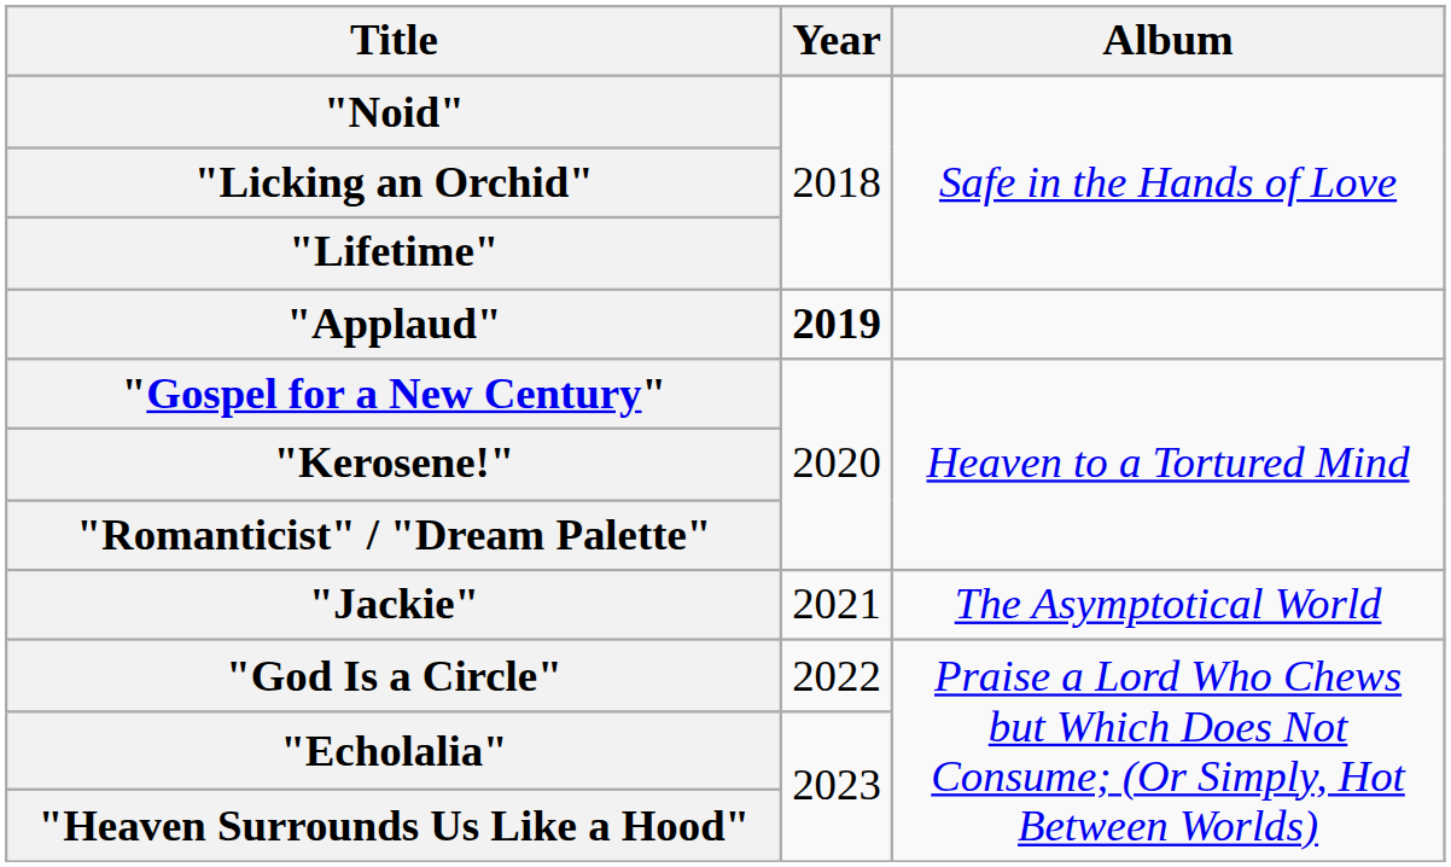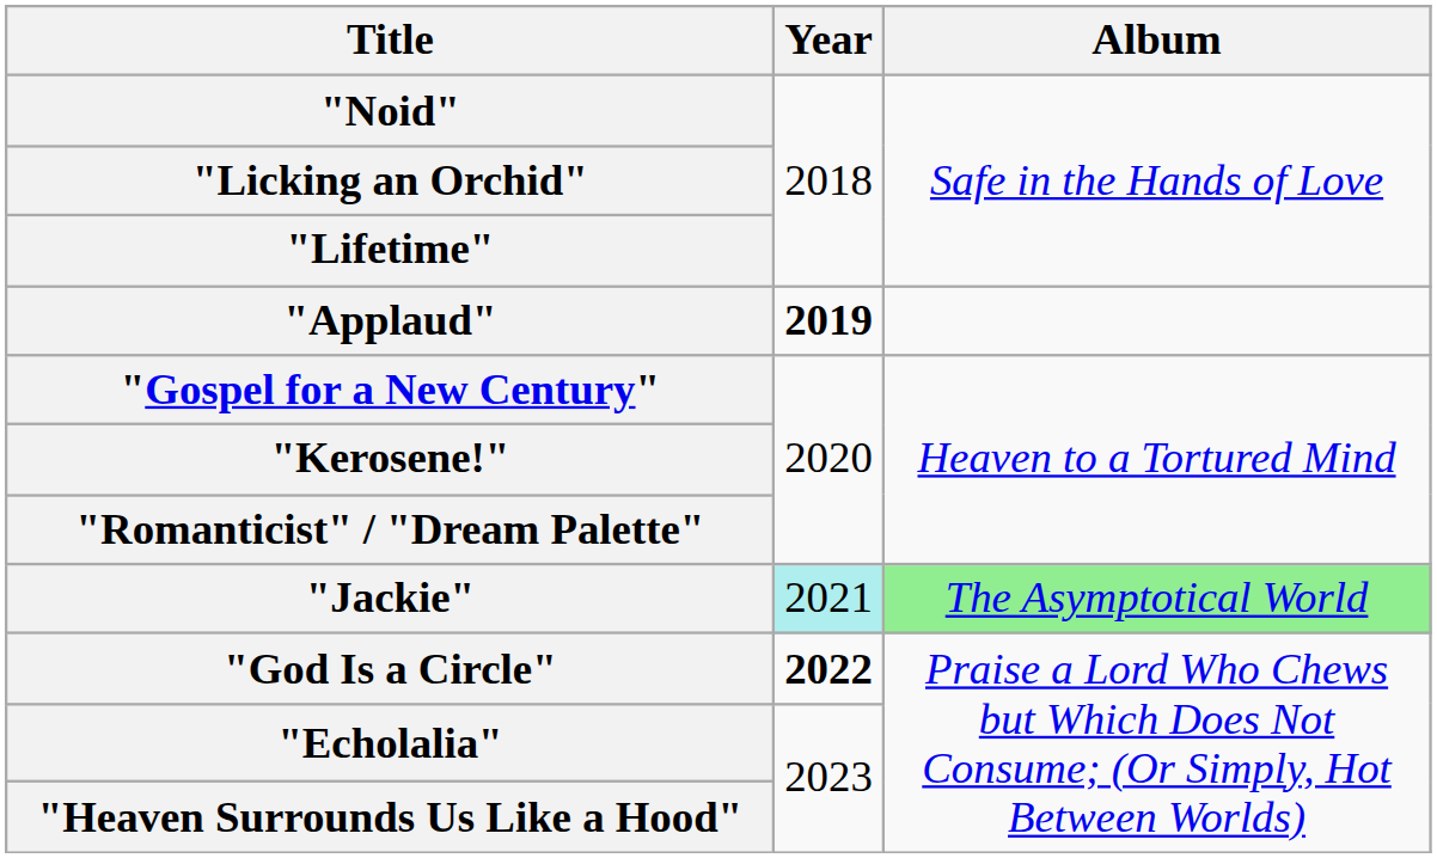"Jackie" | Year: no background -> paleturquoise background
"Jackie" | Album: no background -> lightgreen background
"God Is a Circle" | Year: normal -> bold
